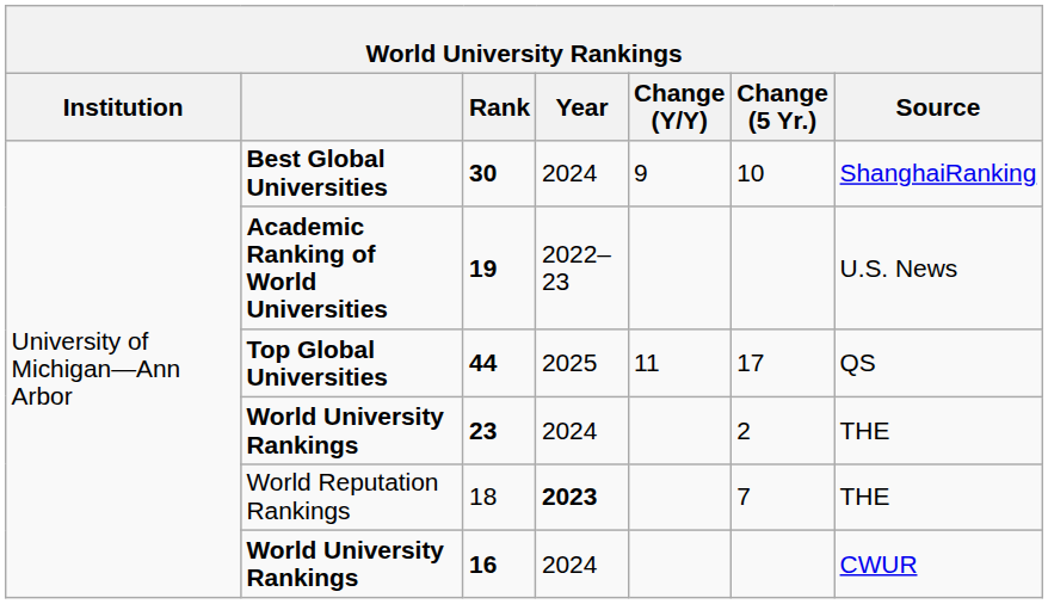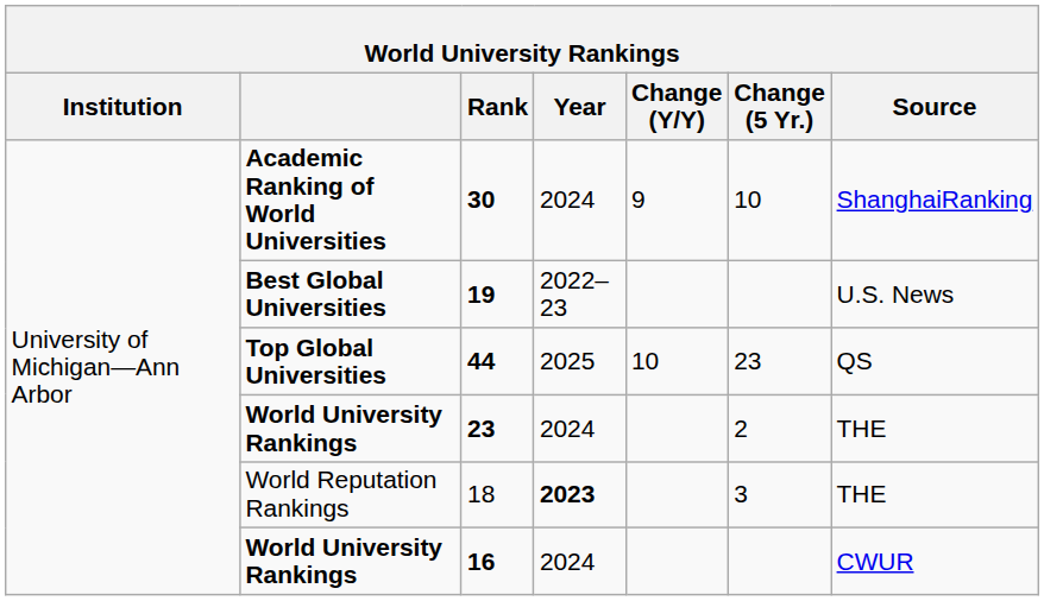30 | column 2: Best Global Universities -> Academic Ranking of World Universities
19 | column 2: Academic Ranking of World Universities -> Best Global Universities
44 | Change (Y/Y): 11 -> 10
44 | Change (5 Yr.): 17 -> 23
18 | Change (5 Yr.): 7 -> 3
